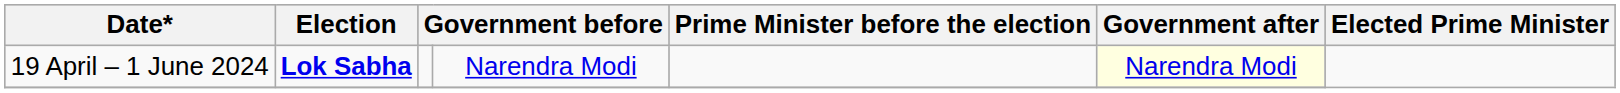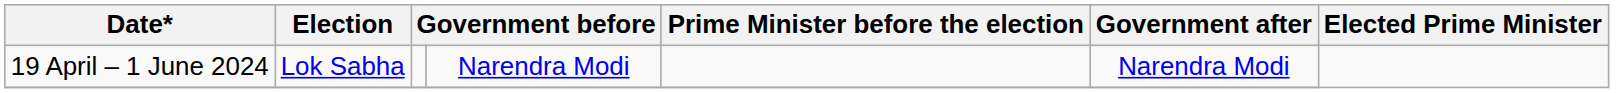19 April – 1 June 2024 | Election: bold -> normal
19 April – 1 June 2024 | column 6: lightyellow background -> no background
